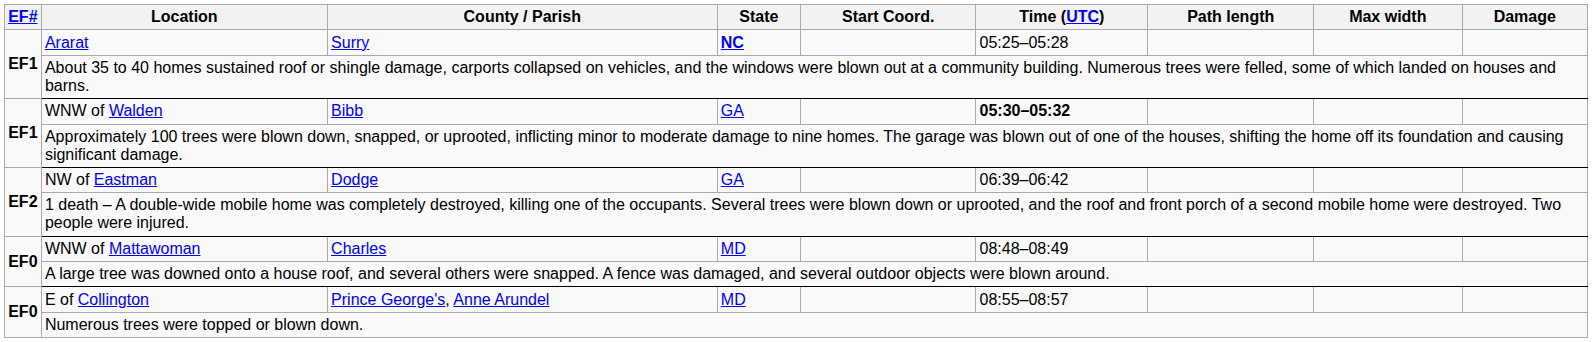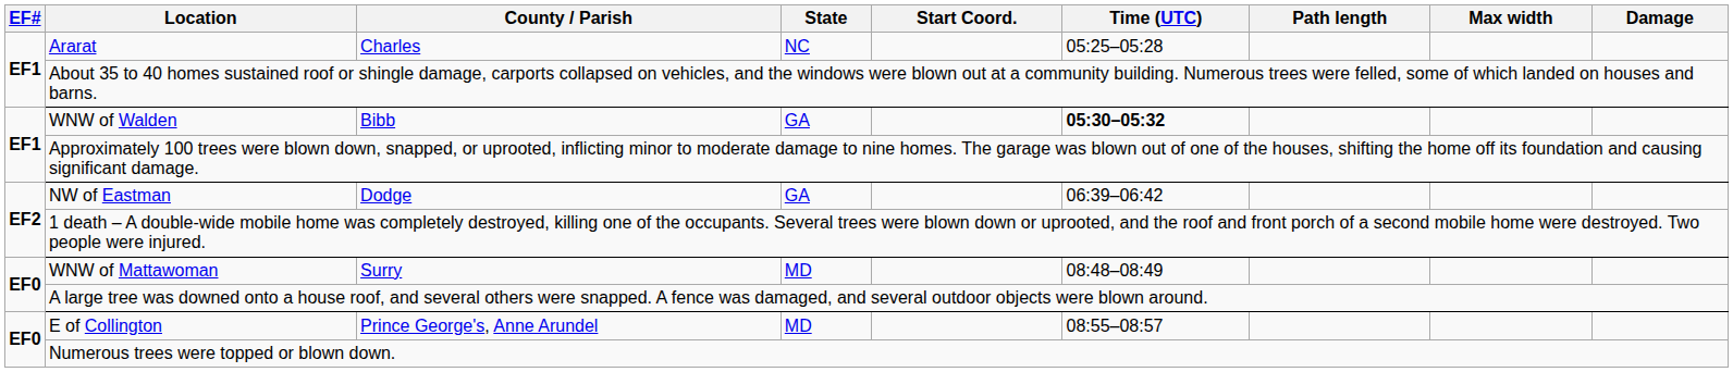Ararat | County / Parish: Surry -> Charles
Ararat | State: bold -> normal
WNW of Mattawoman | County / Parish: Charles -> Surry
